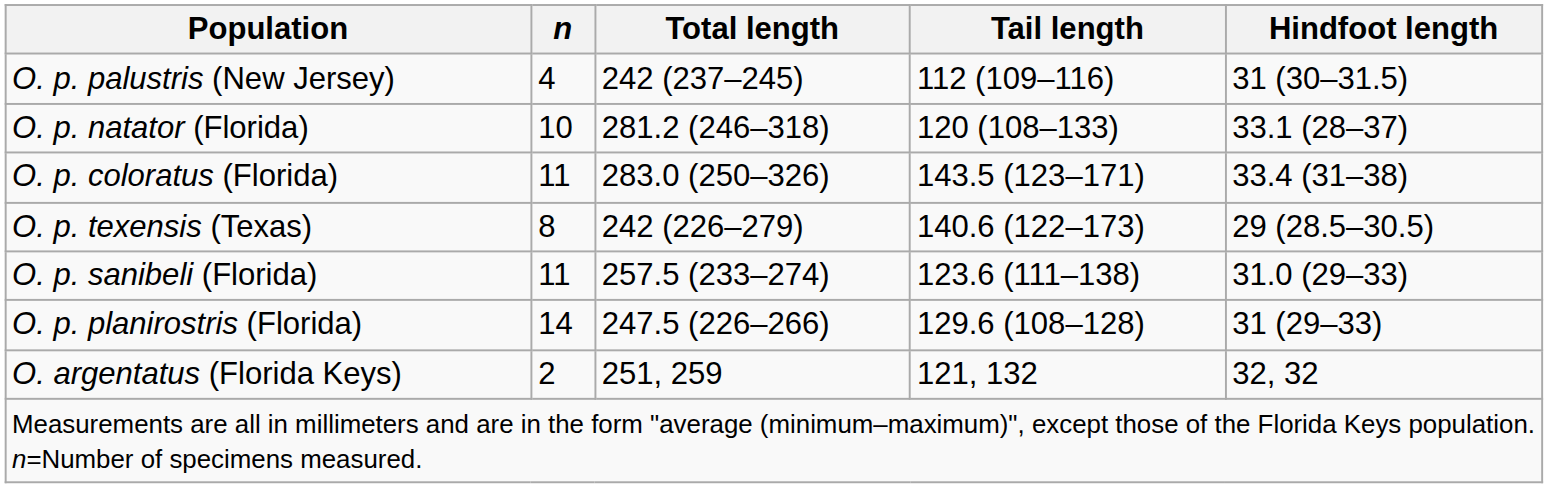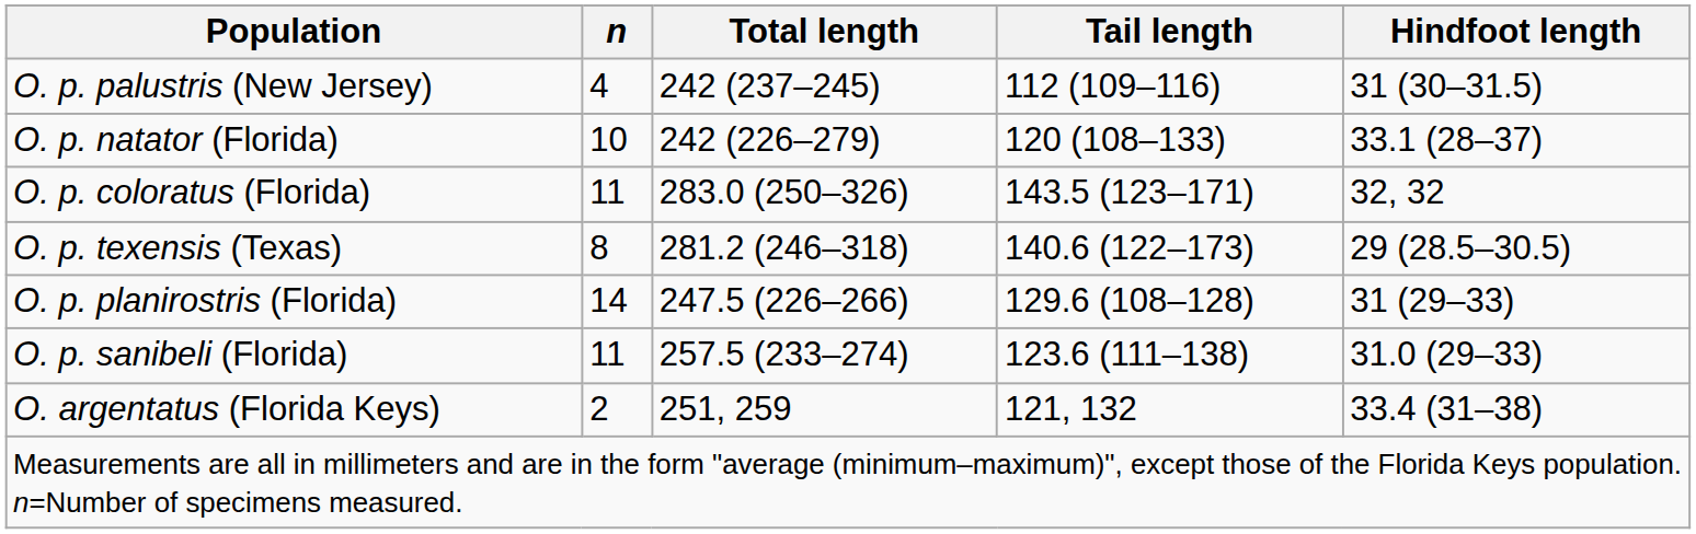O. p. natator (Florida) | Total length: 281.2 (246–318) -> 242 (226–279)
O. p. coloratus (Florida) | Hindfoot length: 33.4 (31–38) -> 32, 32
O. p. texensis (Texas) | Total length: 242 (226–279) -> 281.2 (246–318)
rows swapped: O. p. planirostris (Florida) <-> O. p. sanibeli (Florida)
O. argentatus (Florida Keys) | Hindfoot length: 32, 32 -> 33.4 (31–38)
